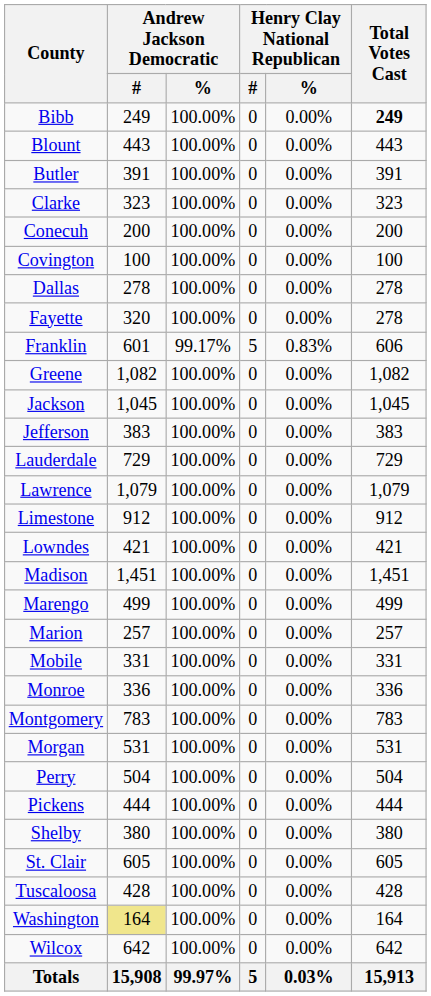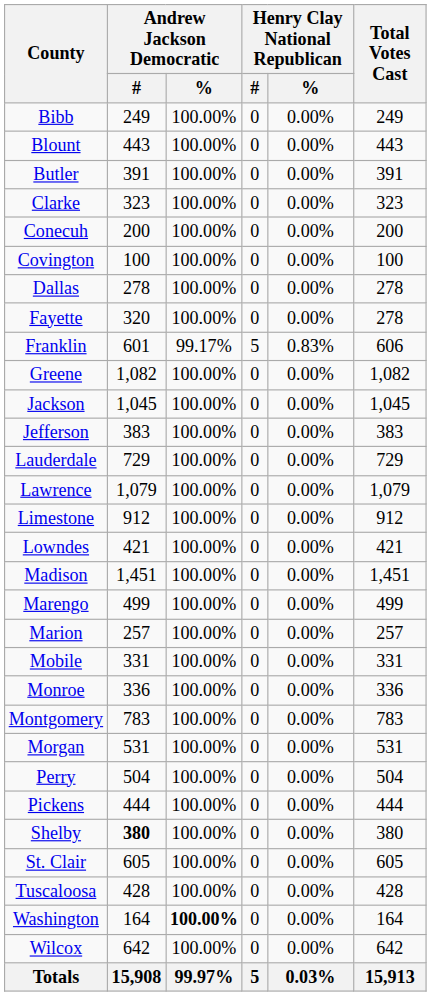Bibb | Total Votes Cast: bold -> normal
Shelby | Andrew Jackson Democratic / #: normal -> bold
Washington | Andrew Jackson Democratic / #: khaki background -> no background
Washington | Andrew Jackson Democratic / %: normal -> bold
